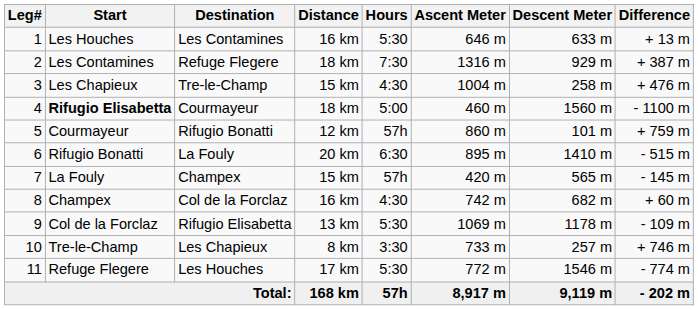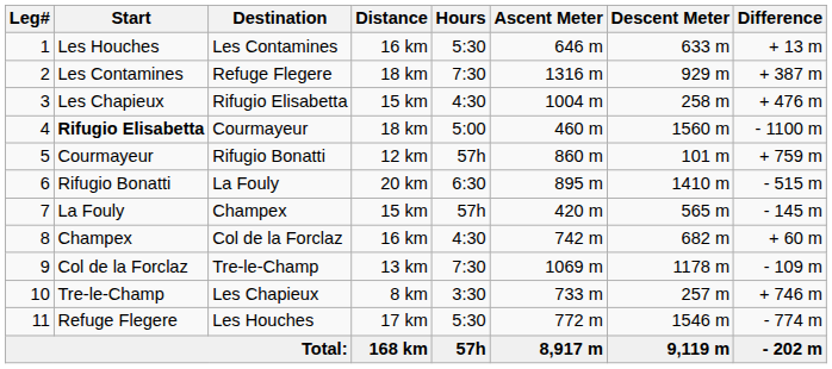row 4 | Destination: Tre-le-Champ -> Rifugio Elisabetta
row 10 | Destination: Rifugio Elisabetta -> Tre-le-Champ
row 10 | Hours: 5:30 -> 7:30
